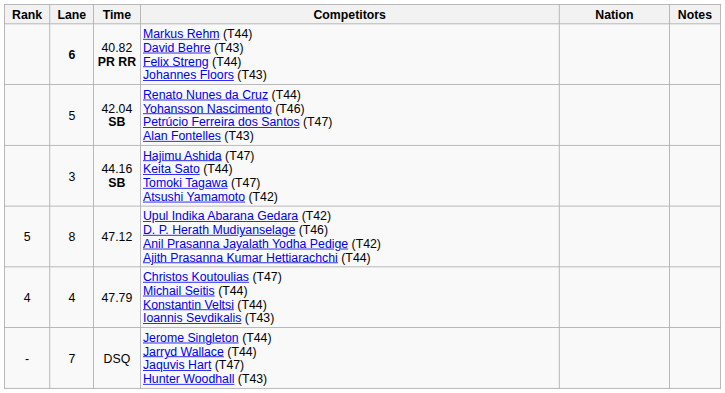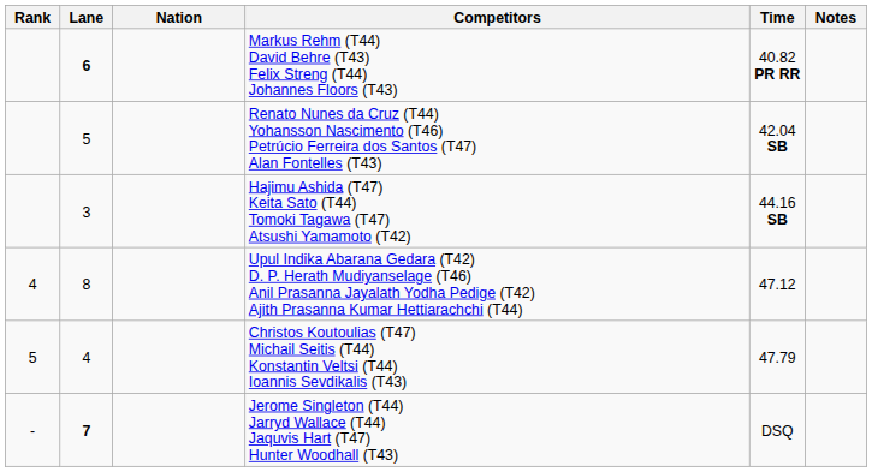columns swapped: Nation <-> Time
row 5 | Rank: 5 -> 4
row 6 | Rank: 4 -> 5
row 7 | Lane: normal -> bold
